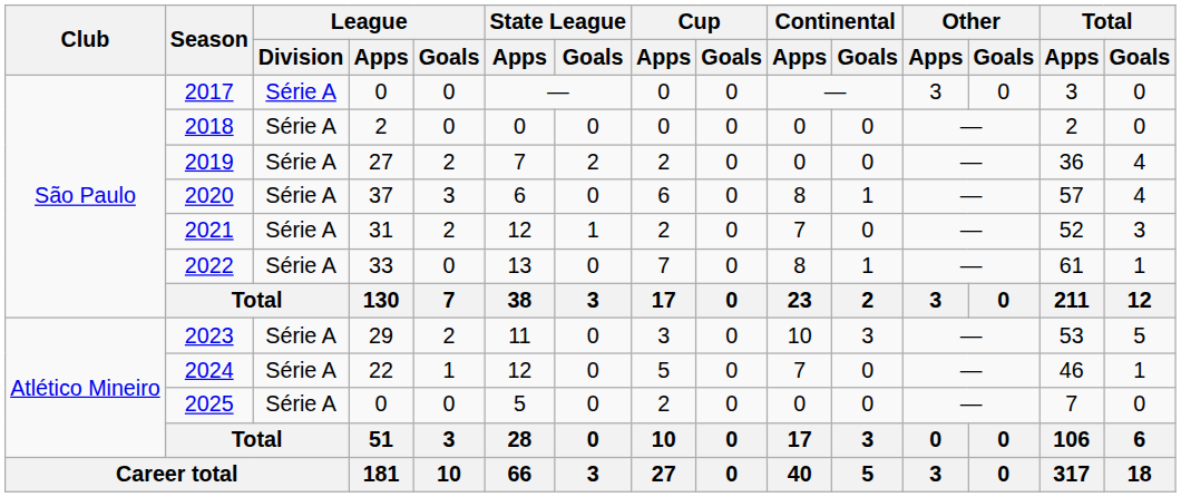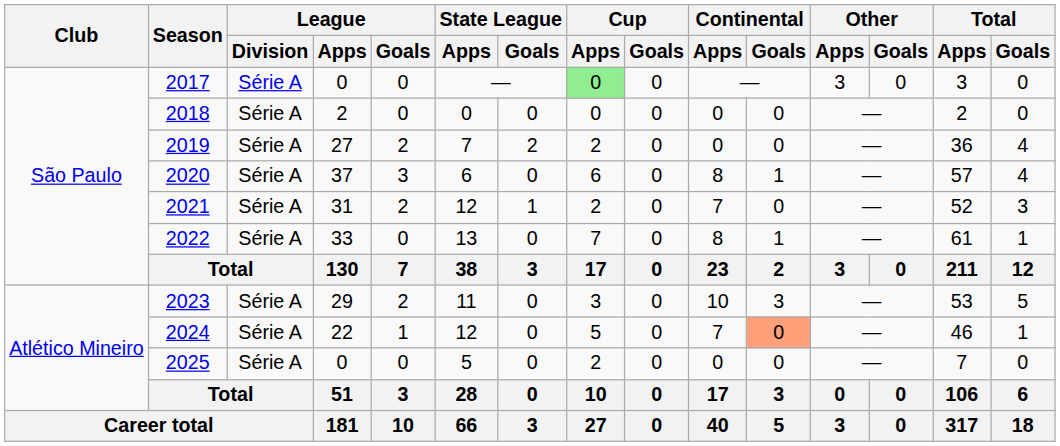2017 | Cup / Apps: no background -> lightgreen background
2024 | Continental / Goals: no background -> lightsalmon background
